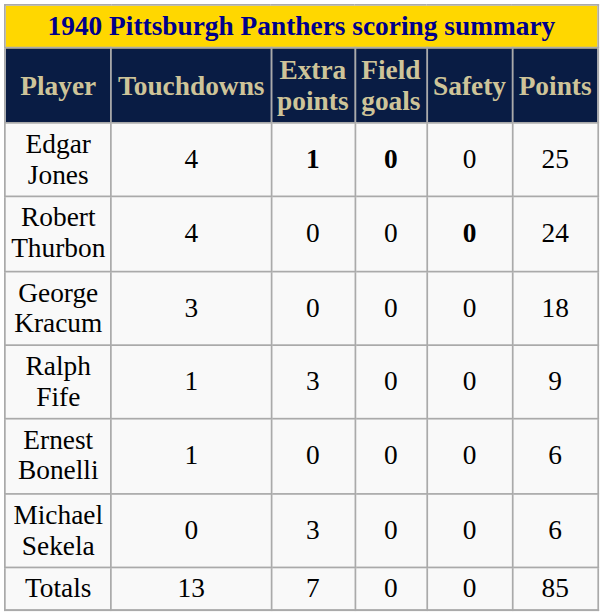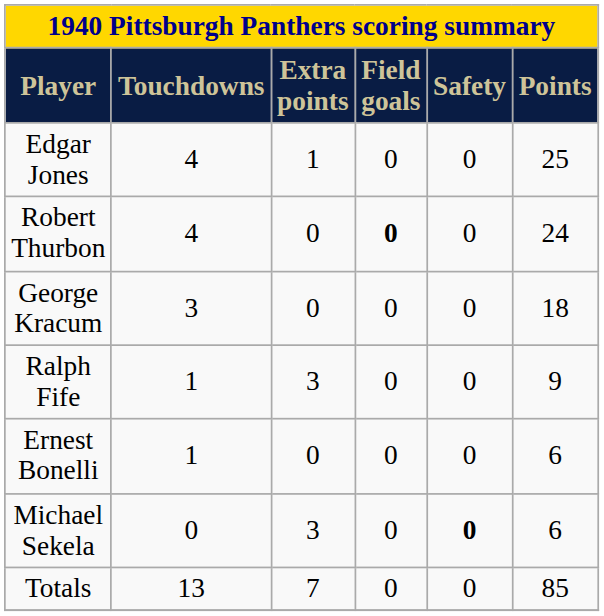Edgar Jones | Extra points: bold -> normal
Edgar Jones | Field goals: bold -> normal
Robert Thurbon | Field goals: normal -> bold
Robert Thurbon | Safety: bold -> normal
Michael Sekela | Safety: normal -> bold
